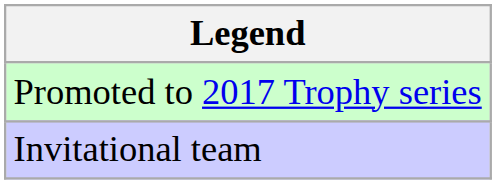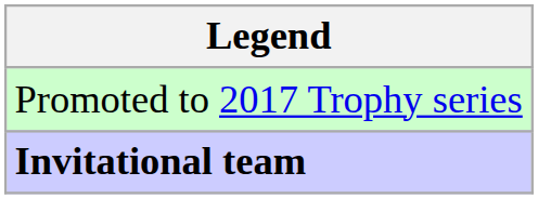row 3 | column 1: normal -> bold
